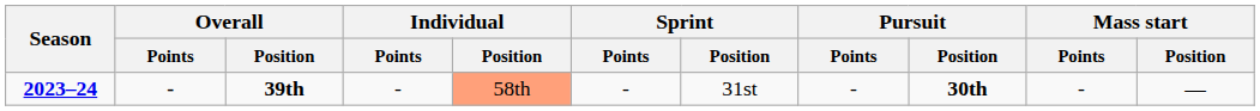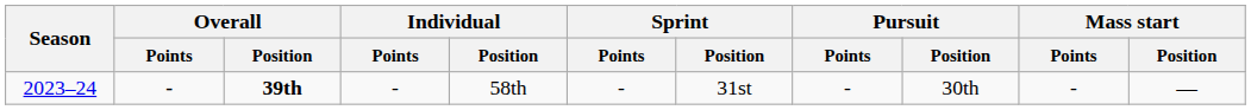39th | Season: bold -> normal
39th | Individual / Position: lightsalmon background -> no background
39th | Pursuit / Position: bold -> normal
